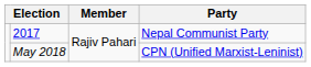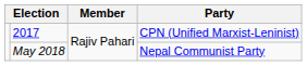2017 | Party: Nepal Communist Party -> CPN (Unified Marxist-Leninist)
May 2018 | Party: CPN (Unified Marxist-Leninist) -> Nepal Communist Party
